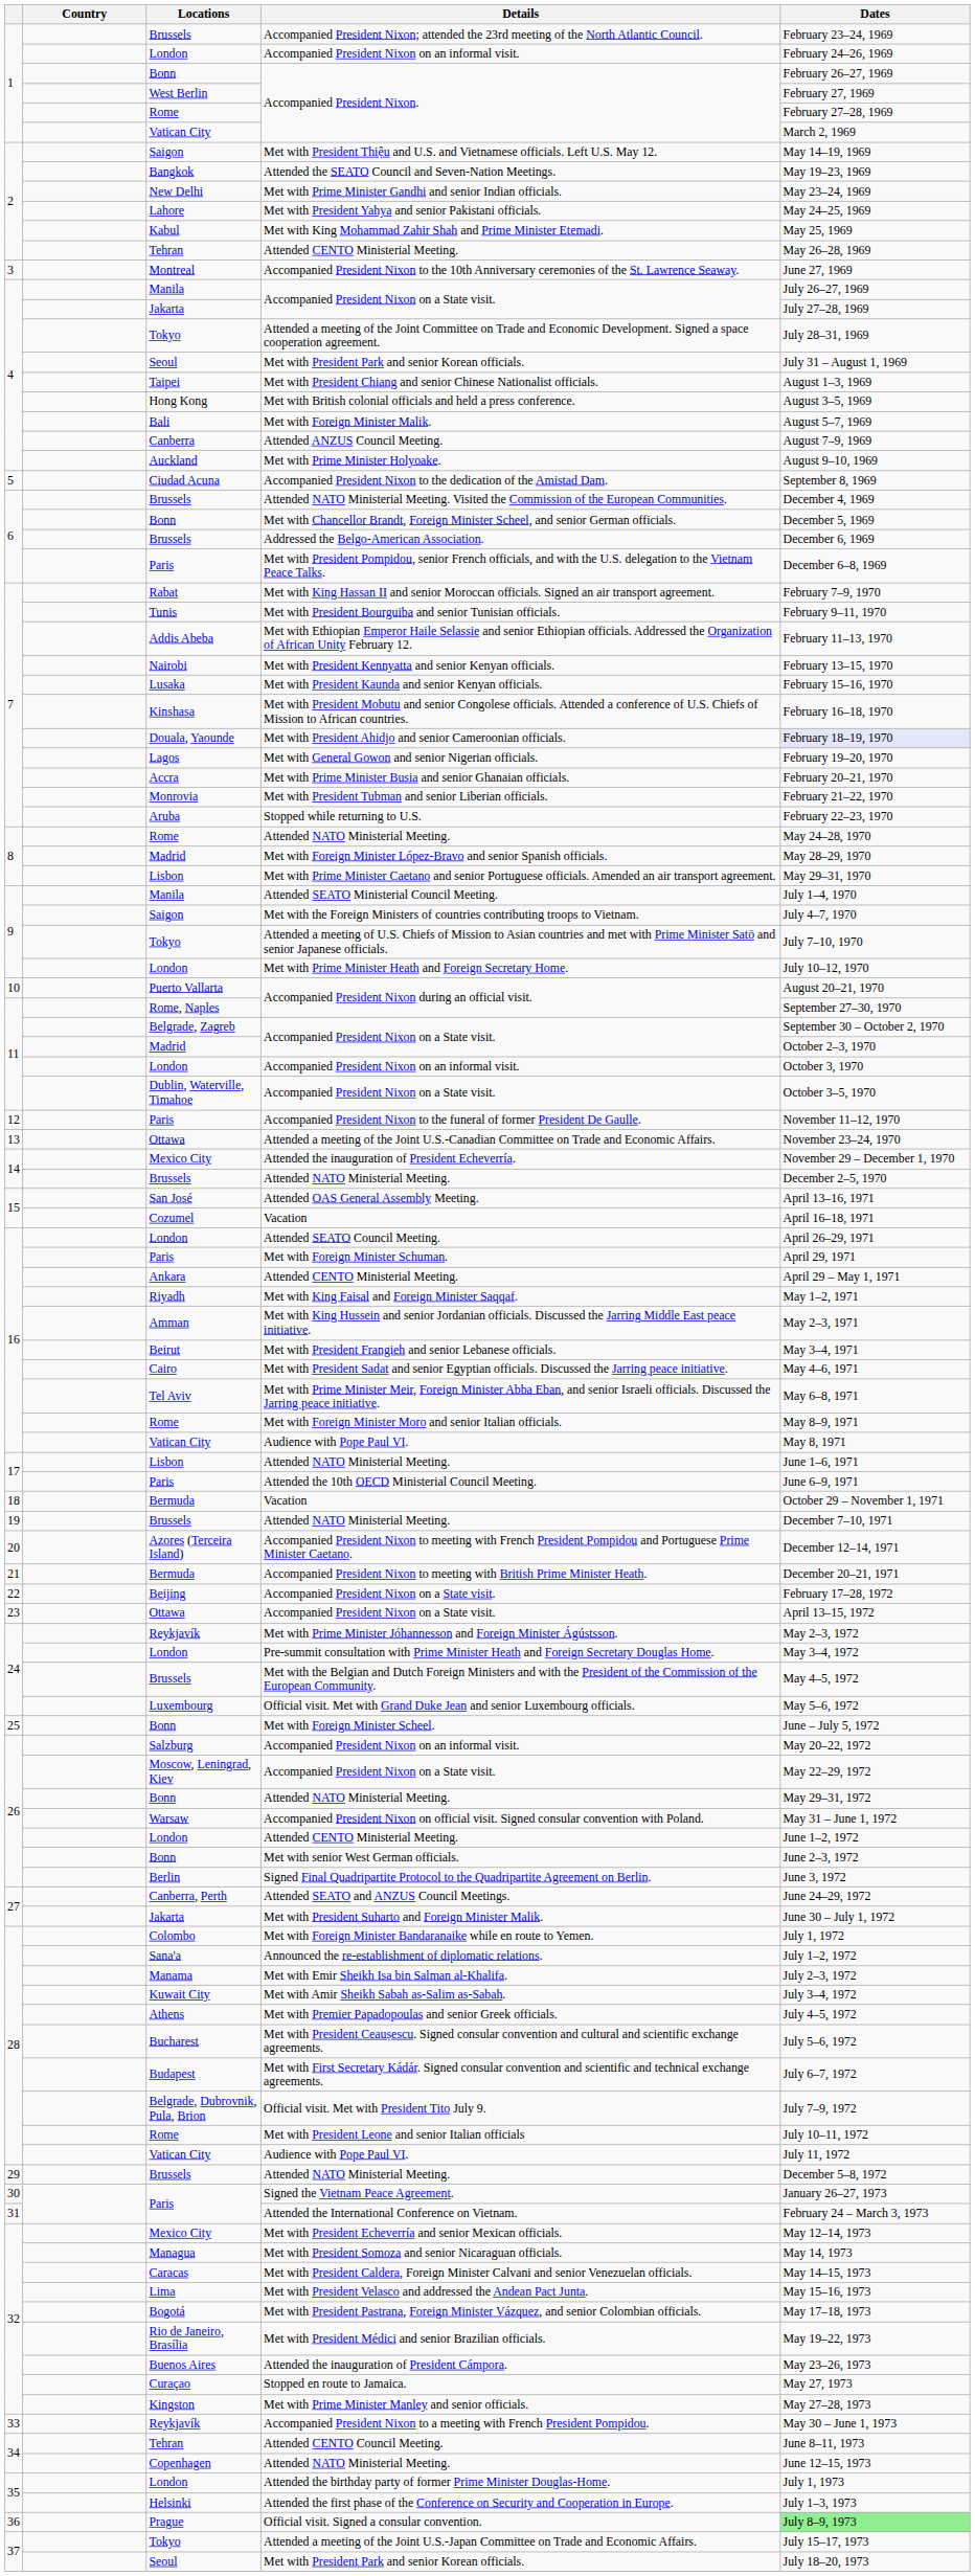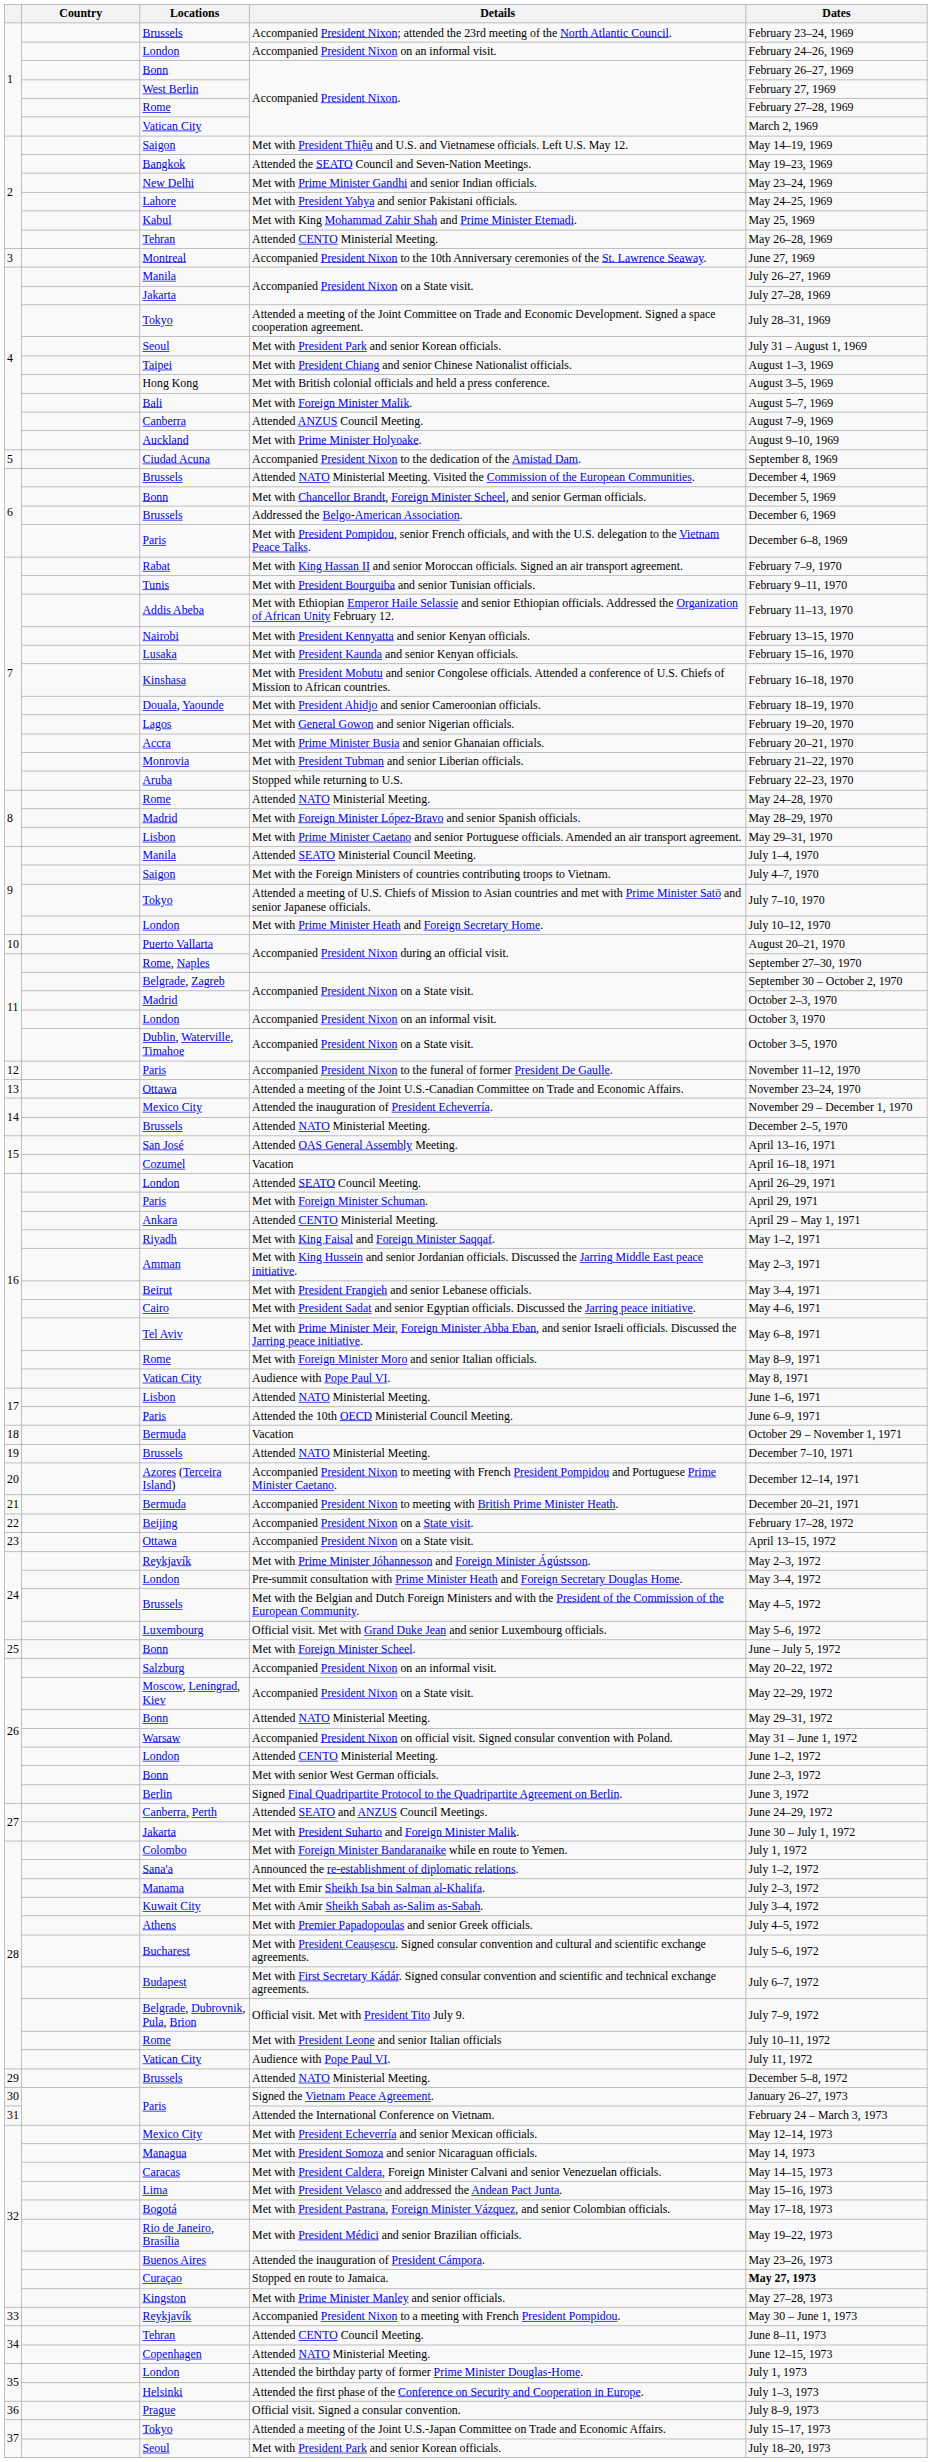Met with President Ahidjo and senior Cameroonian officials. | Dates: lavender background -> no background
Stopped en route to Jamaica. | Dates: normal -> bold
Official visit. Signed a consular convention. | Dates: lightgreen background -> no background
